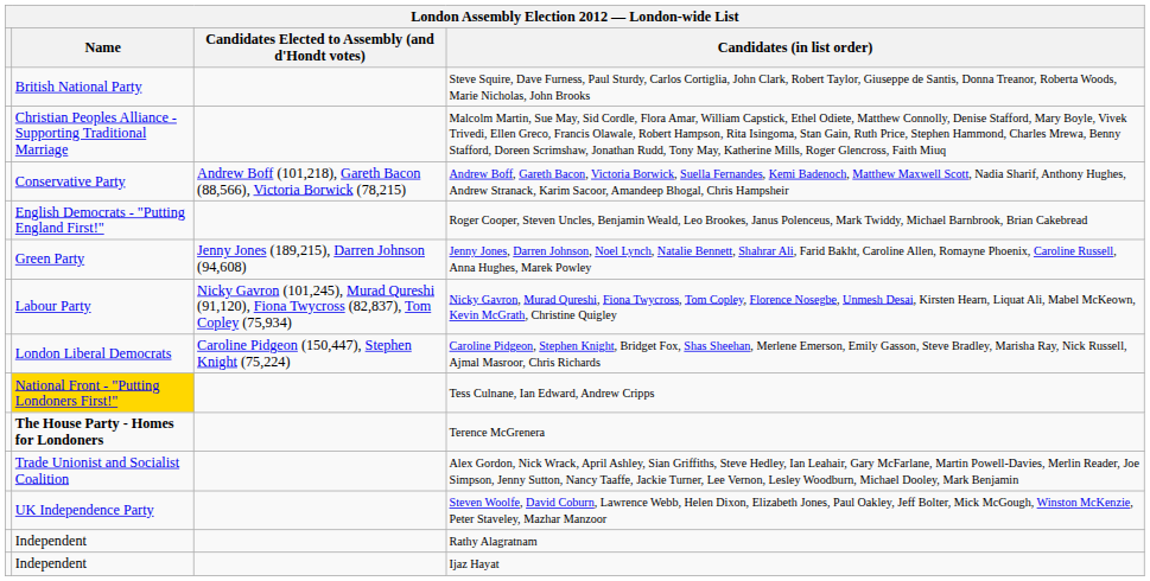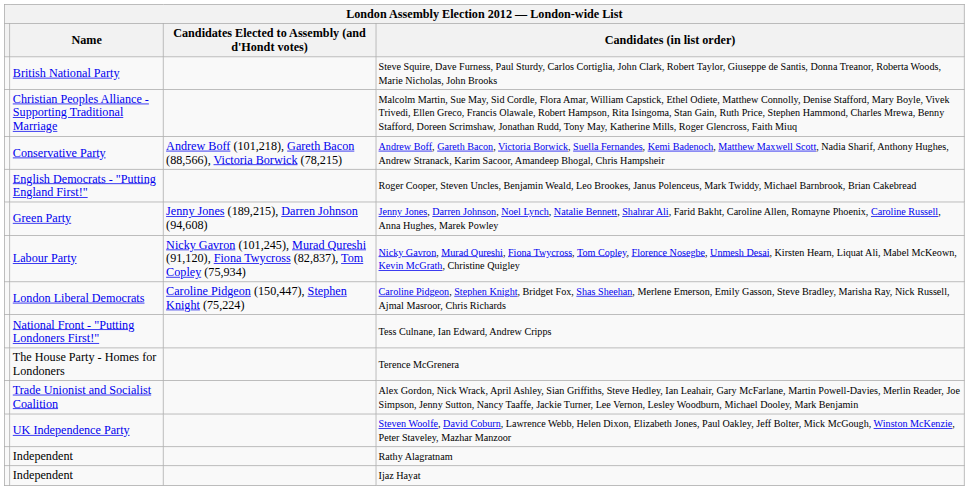Tess Culnane, Ian Edward, Andrew Cripps | Name: gold background -> no background
Terence McGrenera | Name: bold -> normal
